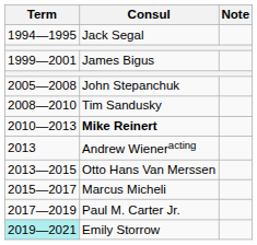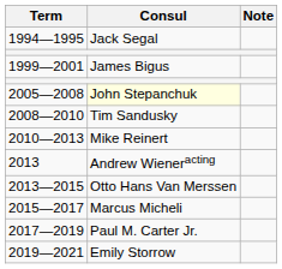John Stepanchuk | Consul: no background -> lightyellow background
Mike Reinert | Consul: bold -> normal
Emily Storrow | Term: paleturquoise background -> no background
